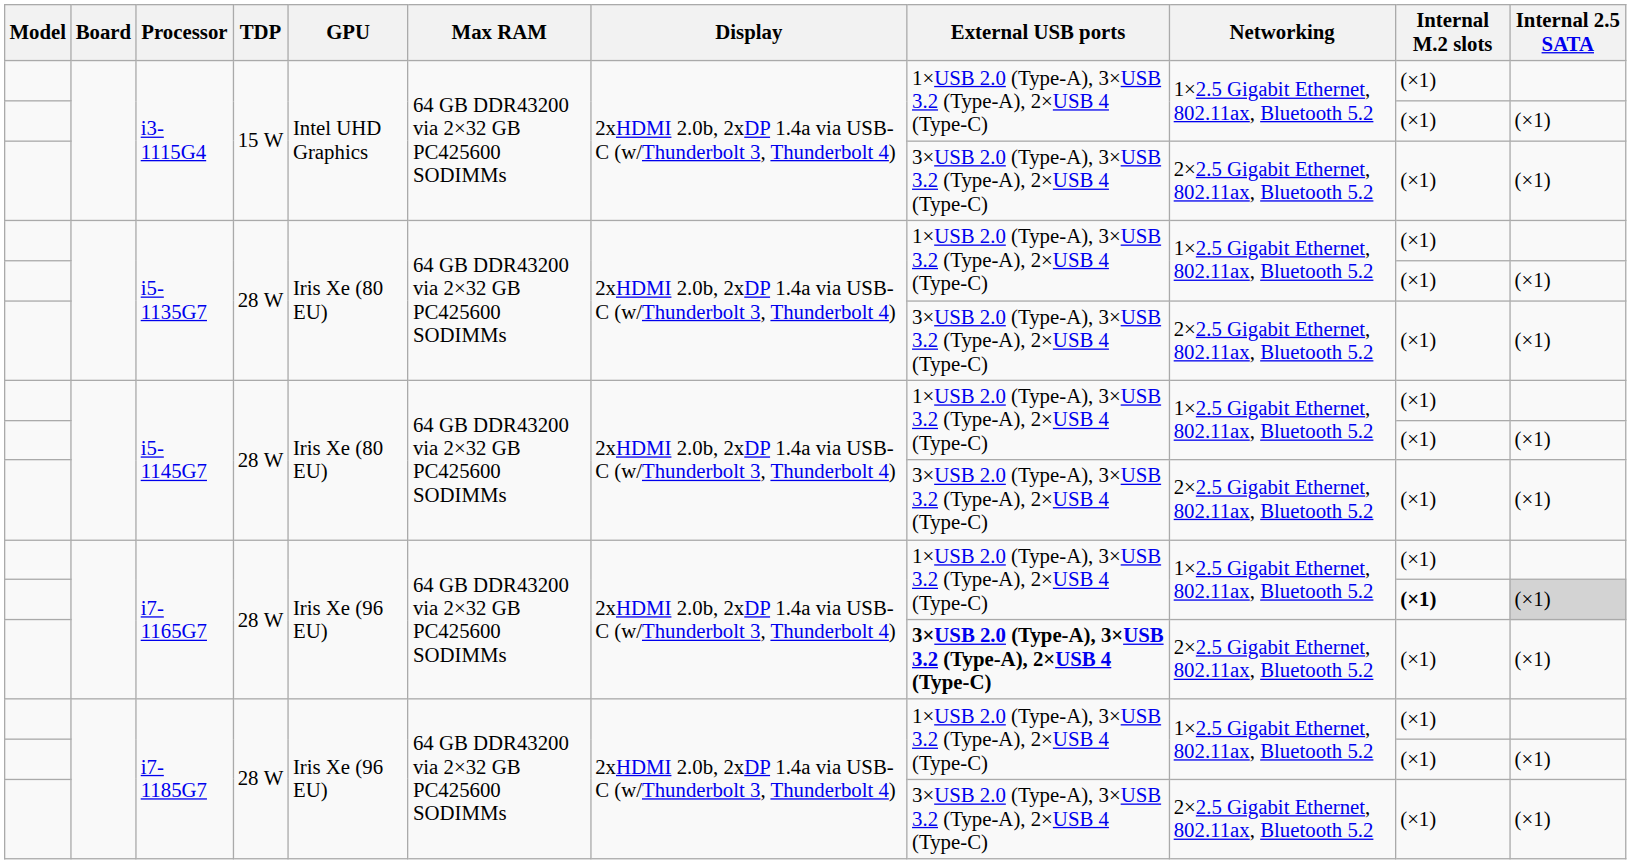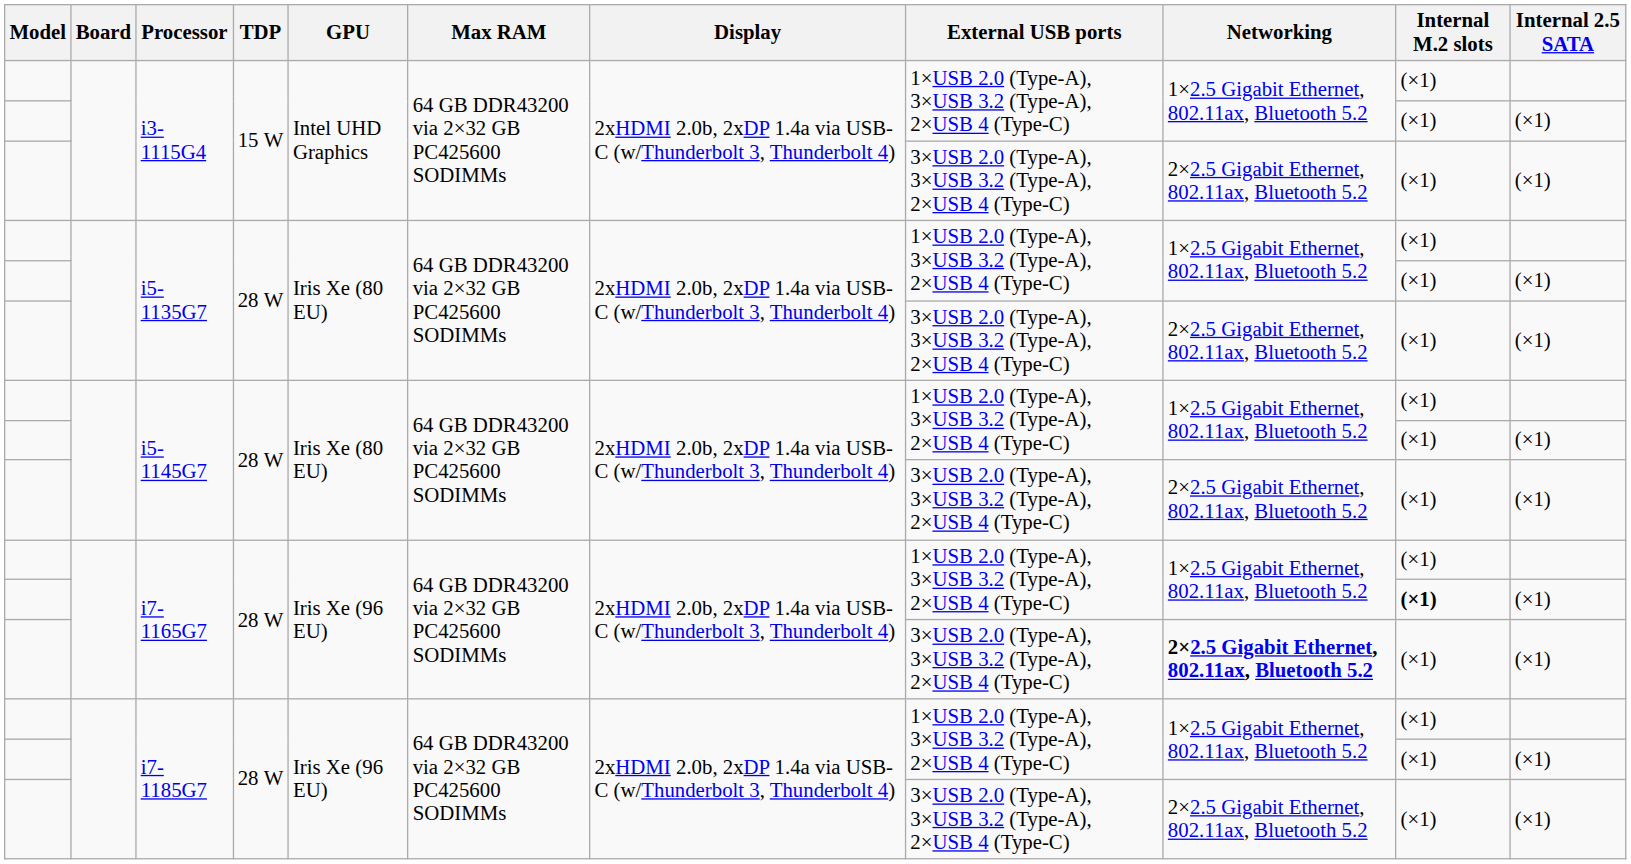row 12 | Internal 2.5 SATA: lightgrey background -> no background
row 13 | External USB ports: bold -> normal
row 13 | Networking: normal -> bold
